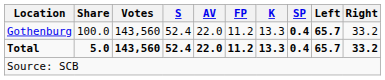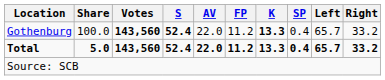Gothenburg | Votes: normal -> bold
Gothenburg | S: normal -> bold
Gothenburg | K: normal -> bold
Gothenburg | SP: bold -> normal
Gothenburg | Left: bold -> normal
